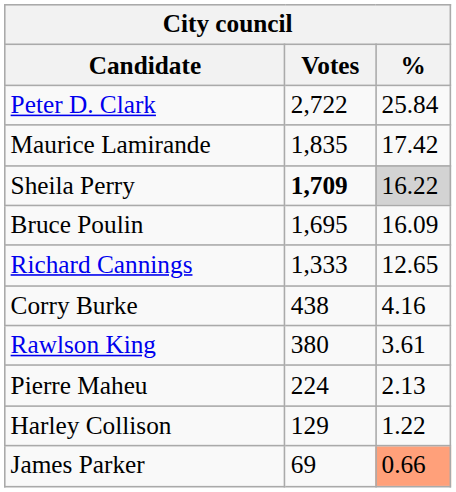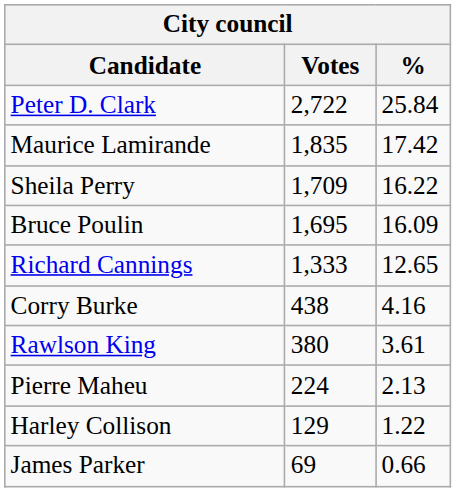Sheila Perry | Votes: bold -> normal
Sheila Perry | %: lightgrey background -> no background
James Parker | %: lightsalmon background -> no background
